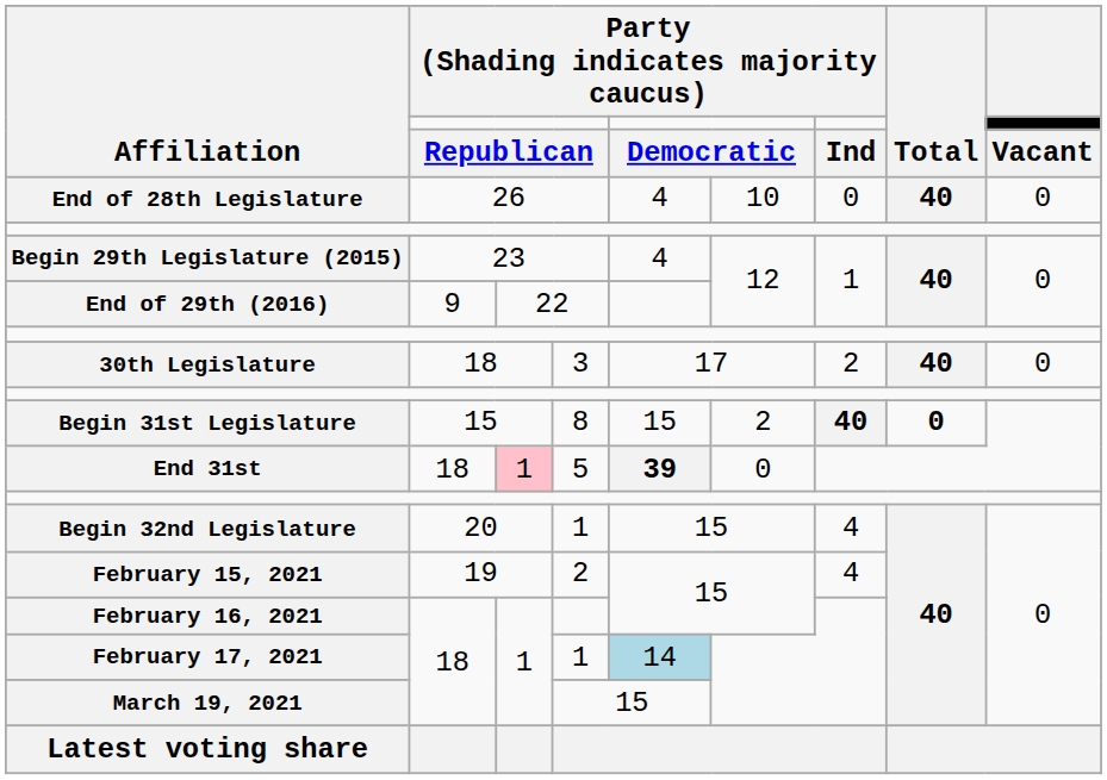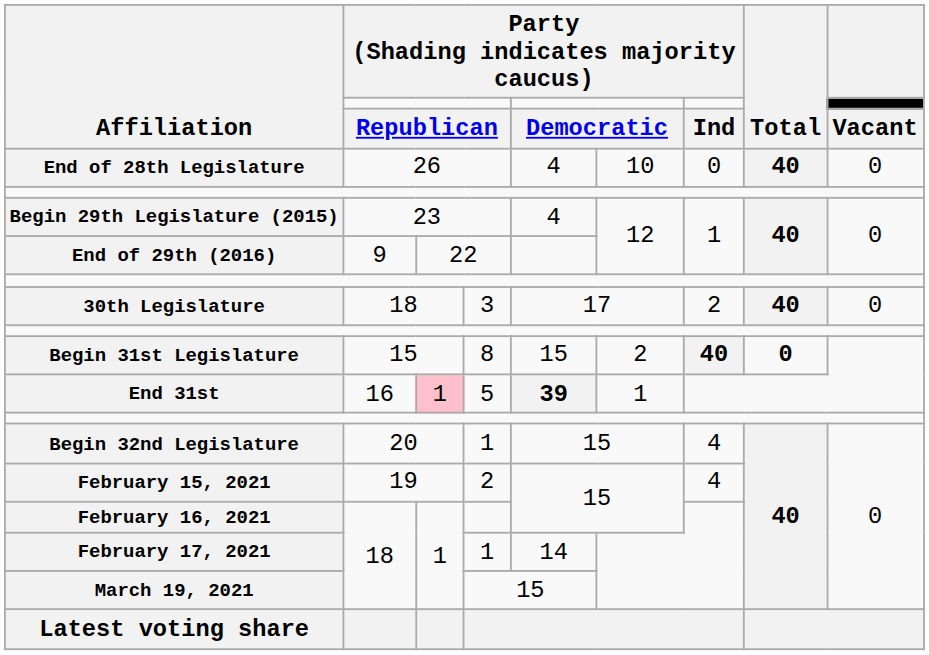End 31st | column 2: 18 -> 16
End 31st | column 6: 0 -> 1
February 17, 2021 | column 5: lightblue background -> no background
